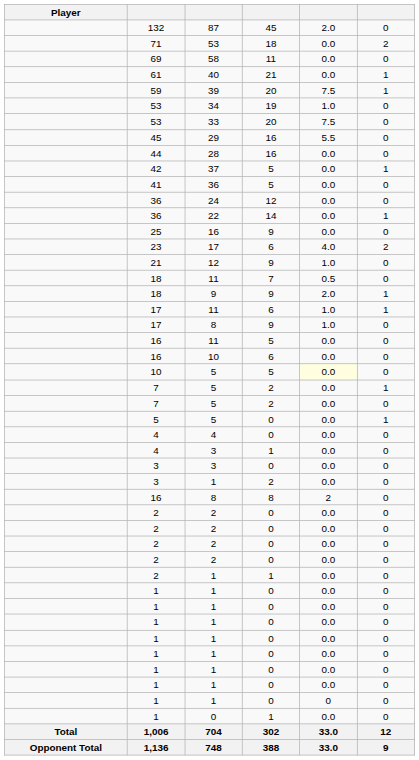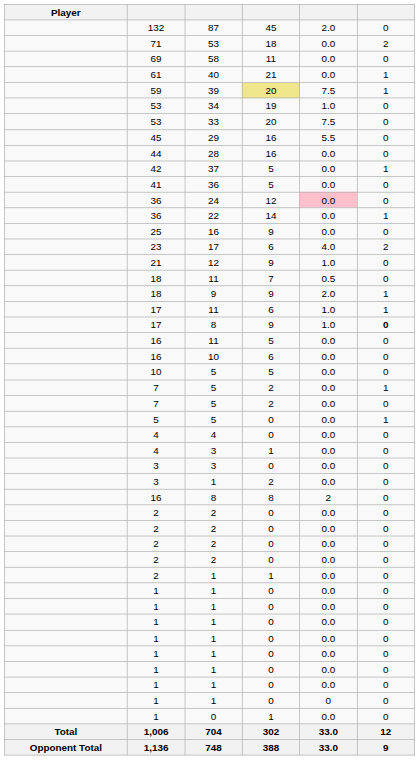39 | column 4: no background -> khaki background
24 | column 5: no background -> pink background
17 / 8 | column 6: normal -> bold
10 / 5 | column 5: lightyellow background -> no background
